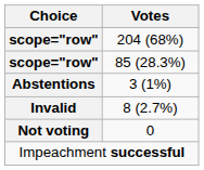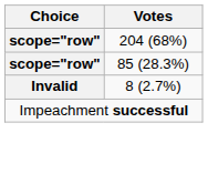- row: Abstentions | 3 (1%)
- row: Not voting | 0
